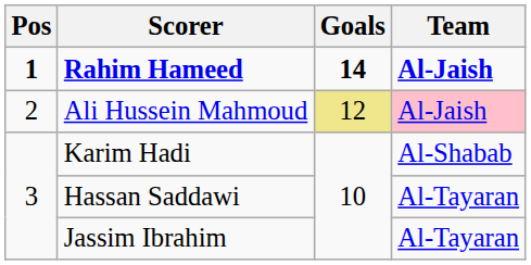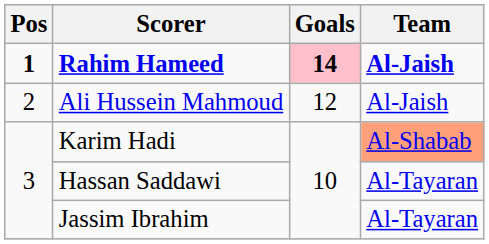Rahim Hameed | Goals: no background -> pink background
Ali Hussein Mahmoud | Goals: khaki background -> no background
Ali Hussein Mahmoud | Team: pink background -> no background
Karim Hadi | Team: no background -> lightsalmon background
